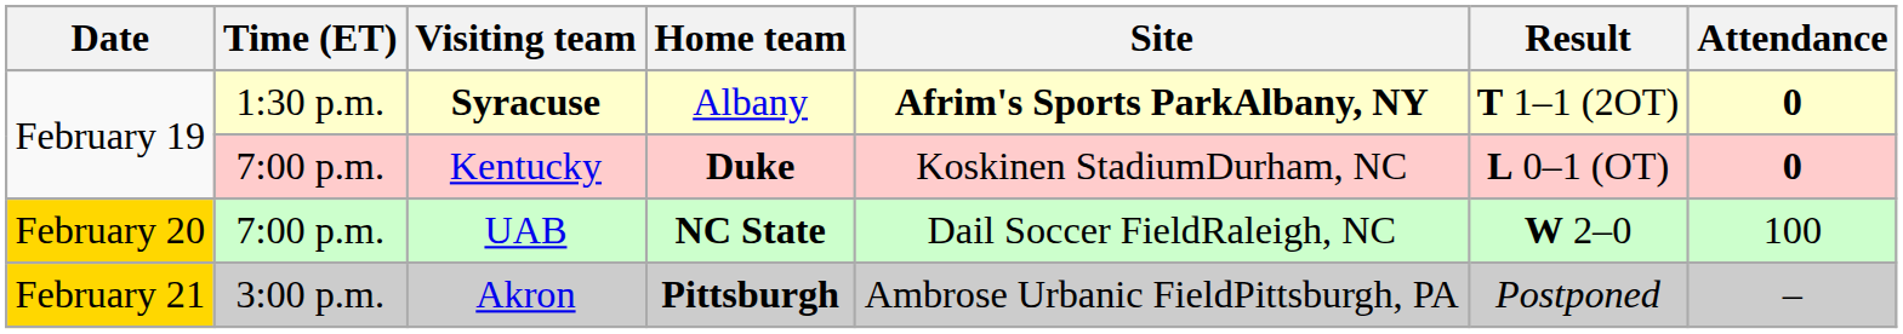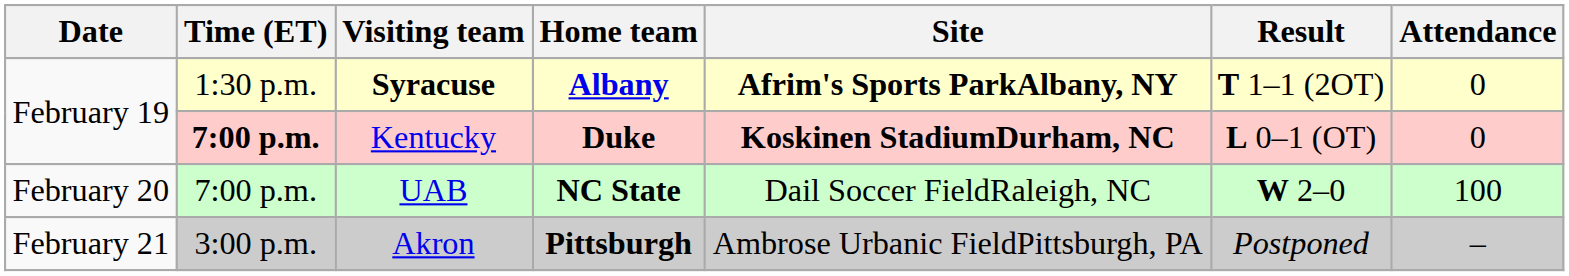Syracuse | Home team: normal -> bold
Syracuse | Attendance: bold -> normal
Kentucky | Time (ET): normal -> bold
Kentucky | Site: normal -> bold
Kentucky | Attendance: bold -> normal
UAB | Date: gold background -> no background
Akron | Date: gold background -> no background
